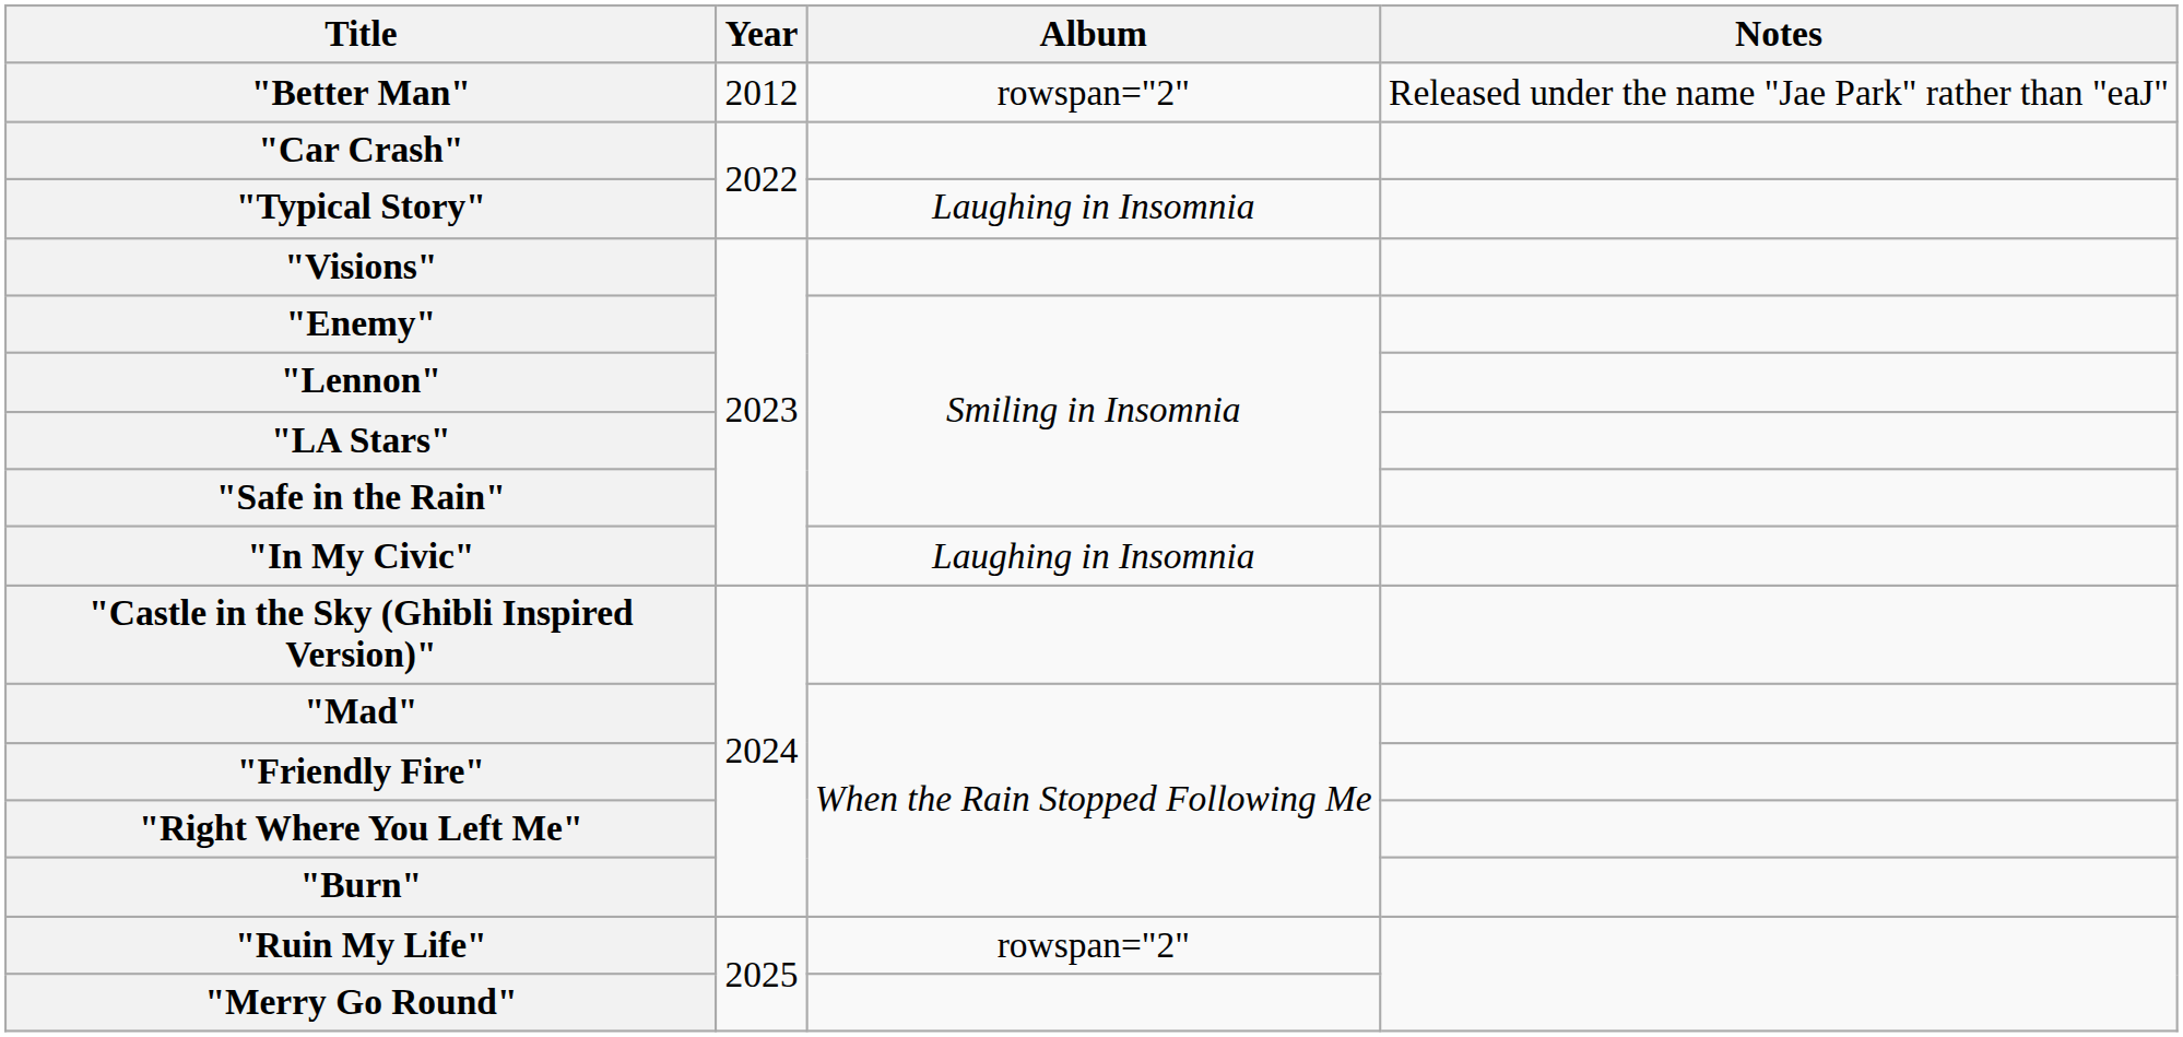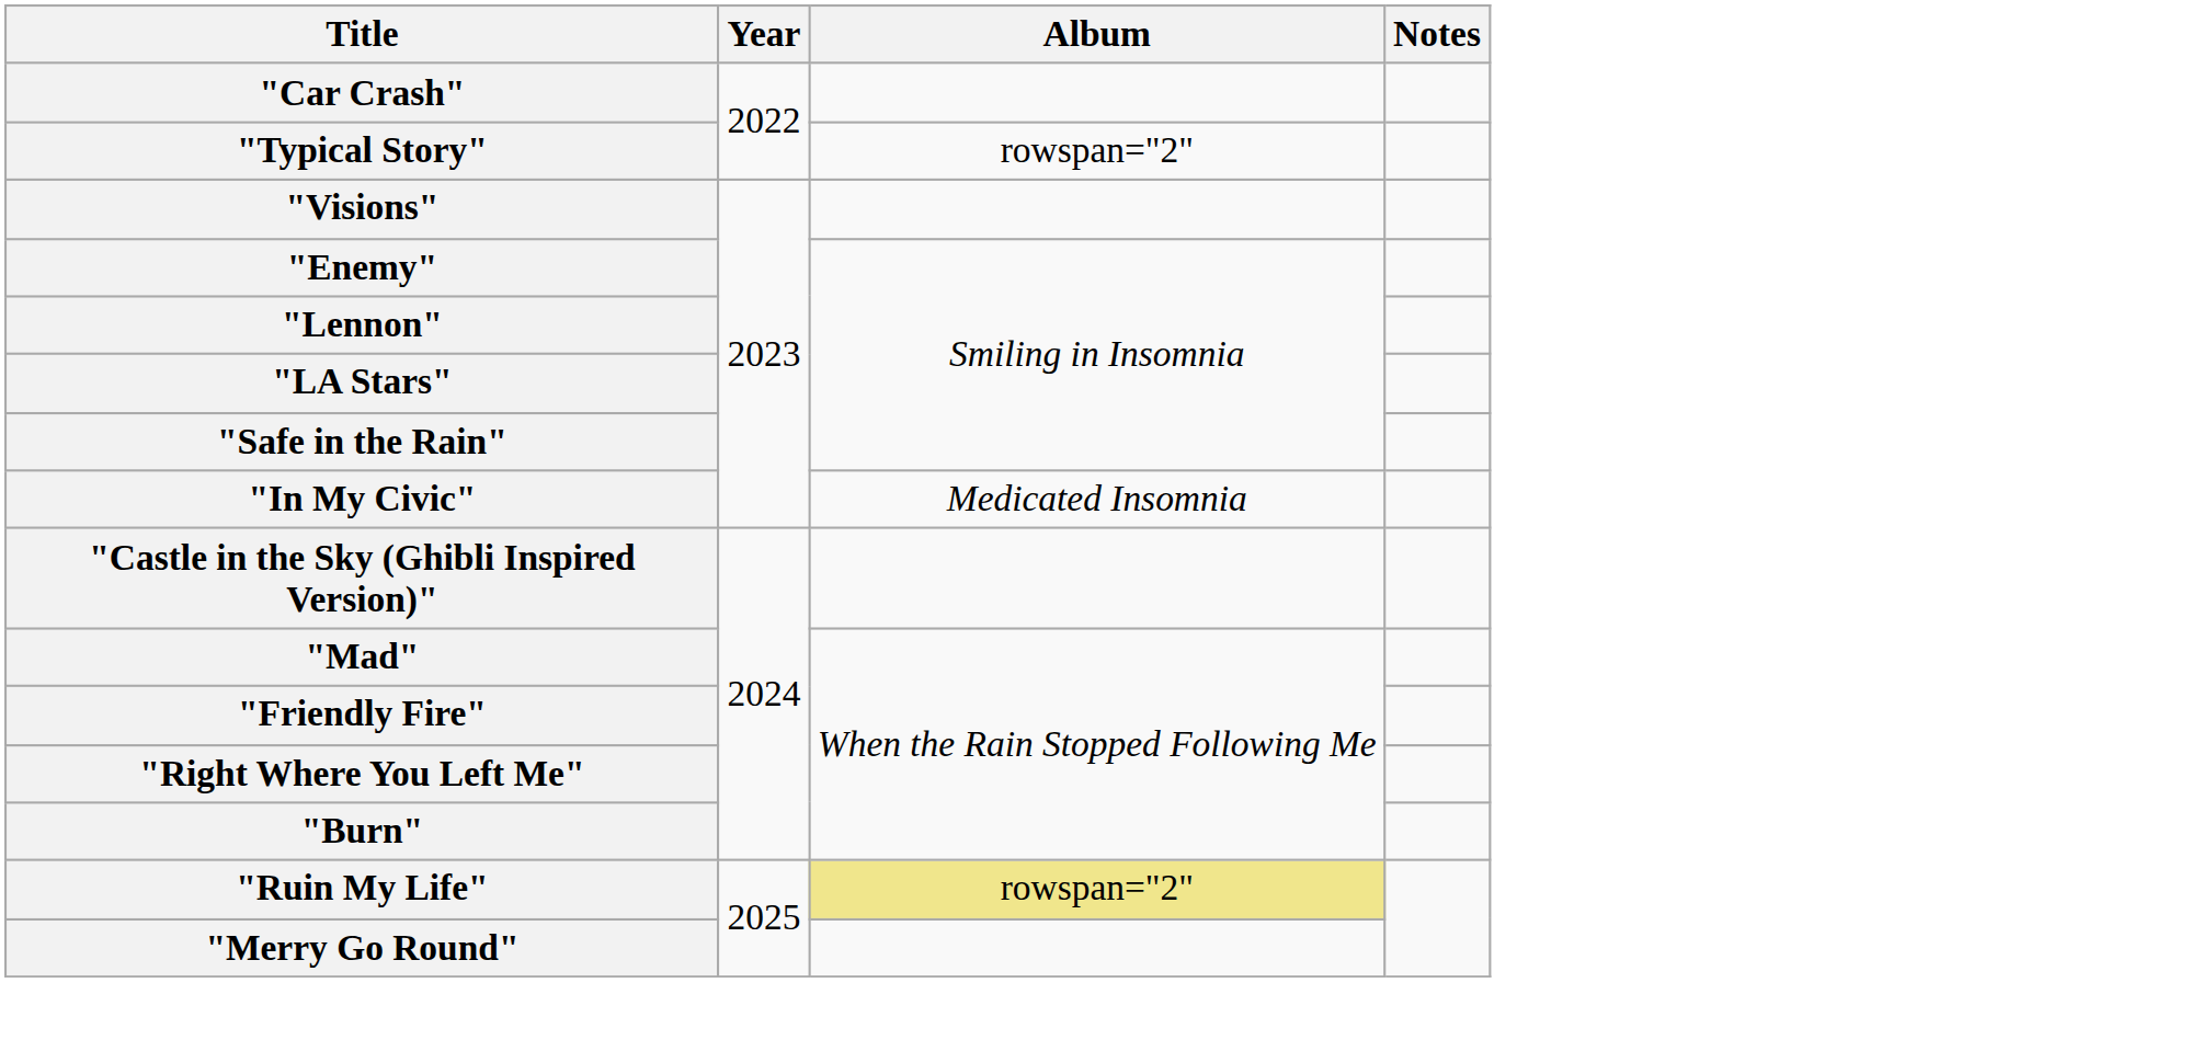- row: "Better Man" | 2012 | rowspan="2" | Released under the name "Jae Park" rather than "eaJ"
"Typical Story" | Album: Laughing in Insomnia -> rowspan="2"
"In My Civic" | Album: Laughing in Insomnia -> Medicated Insomnia
"Ruin My Life" | Album: no background -> khaki background
